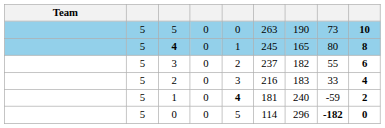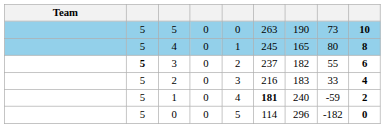row 3 | column 3: bold -> normal
row 4 | column 2: normal -> bold
row 6 | column 5: bold -> normal
row 6 | column 6: normal -> bold
row 7 | column 8: bold -> normal
